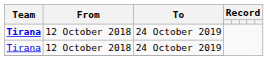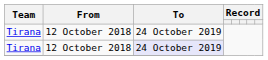row 3 | Team: bold -> normal
row 4 | To: no background -> lavender background
